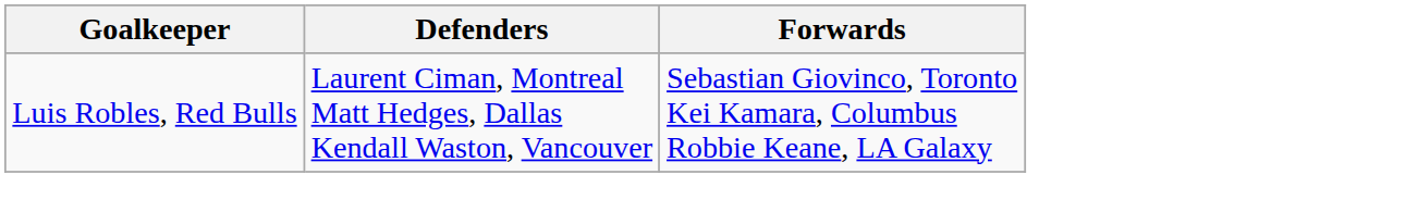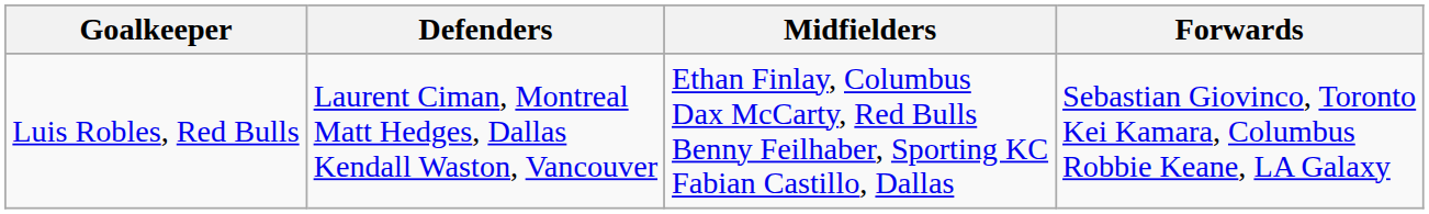+ column: Midfielders | Ethan Finlay, Columbus Dax McCarty, Red Bulls Benny Feilhaber, Sporting KC Fabian Castillo, Dallas
